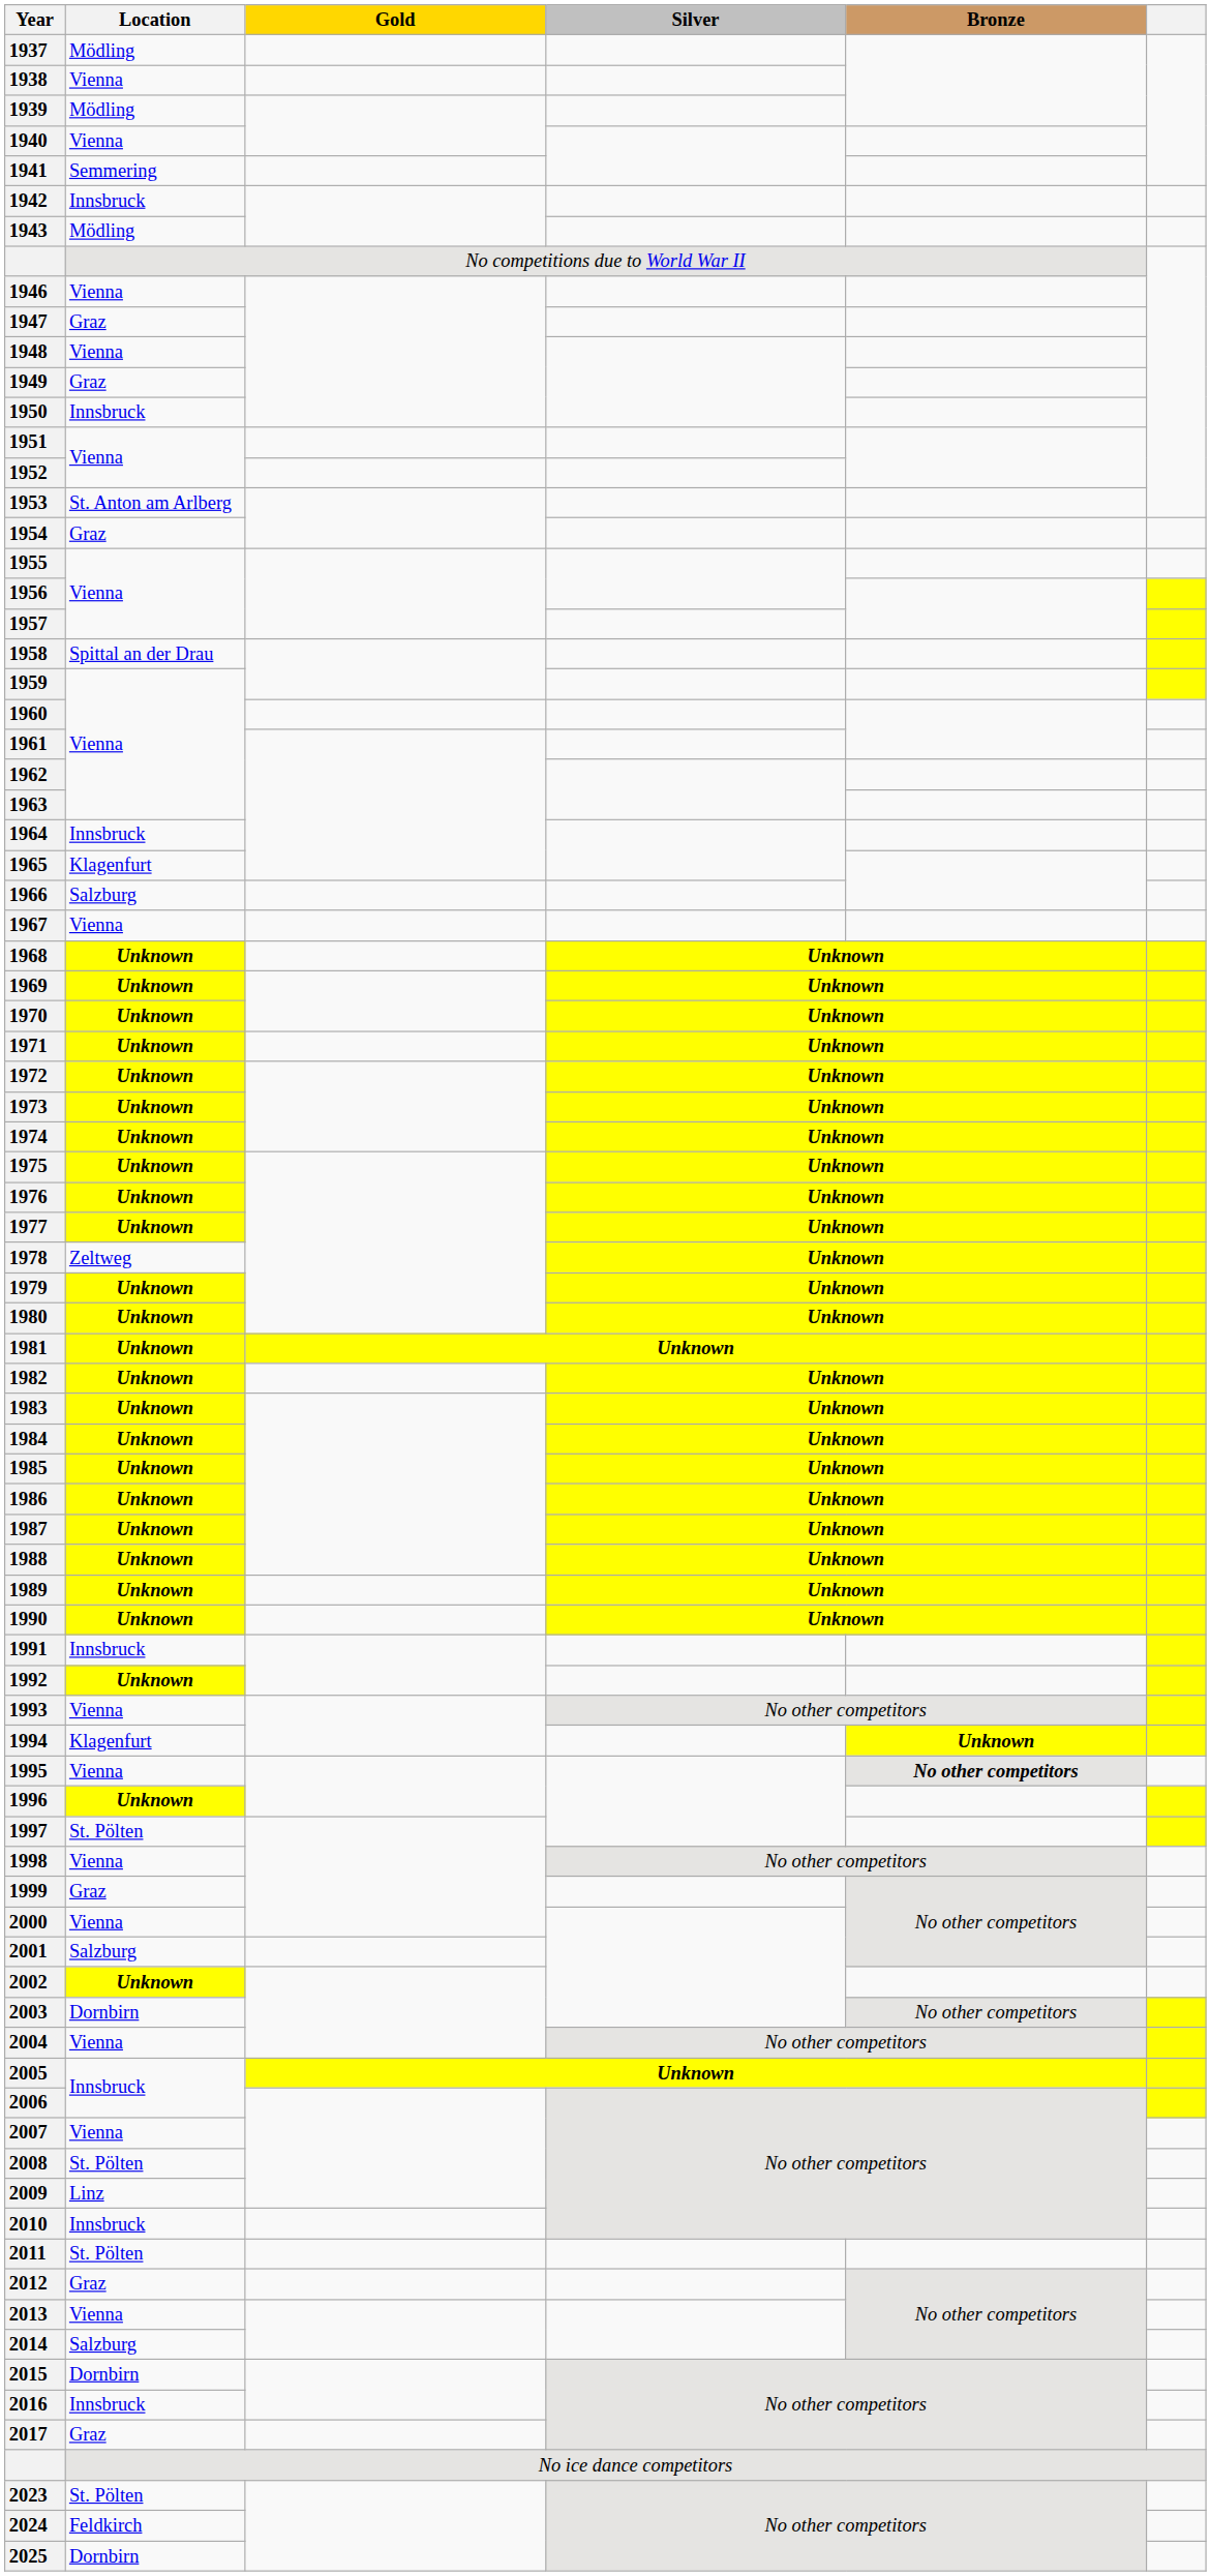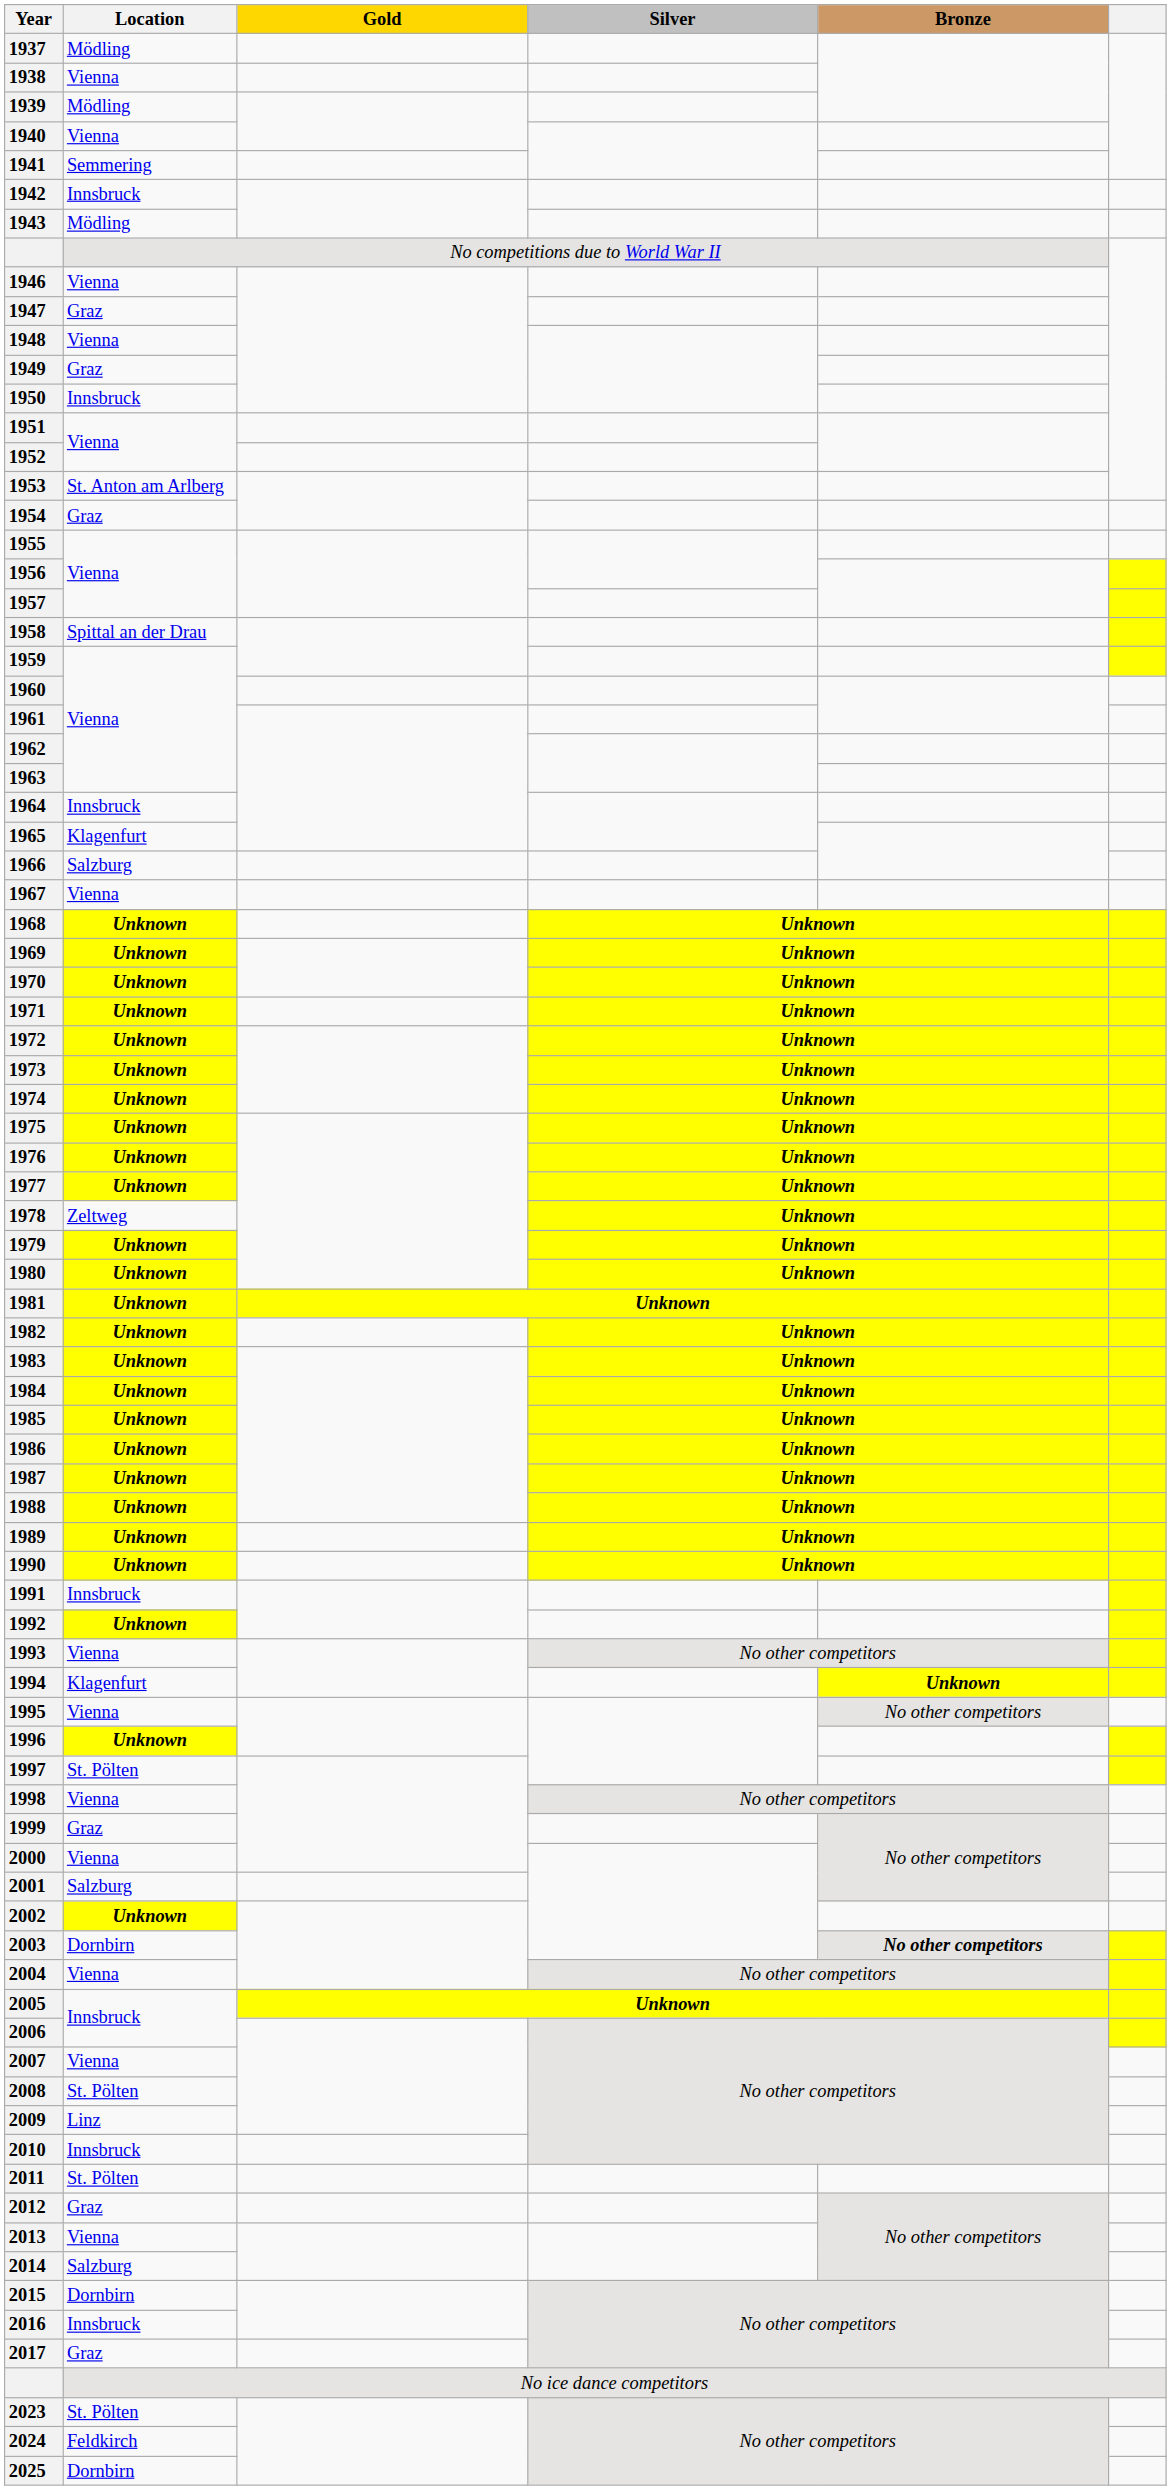1995 | Bronze: bold -> normal
2003 | Bronze: normal -> bold
